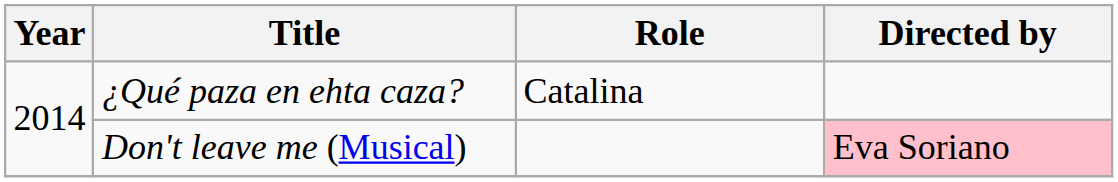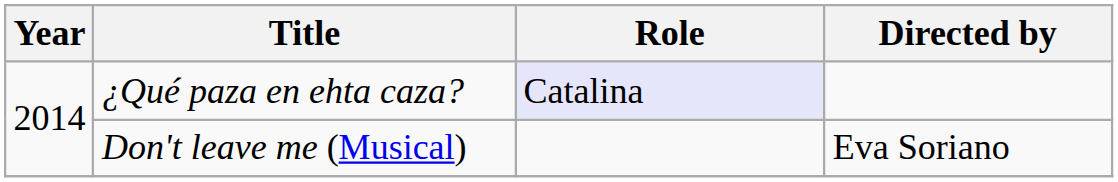¿Qué paza en ehta caza? | Role: no background -> lavender background
Don't leave me (Musical) | Directed by: pink background -> no background
